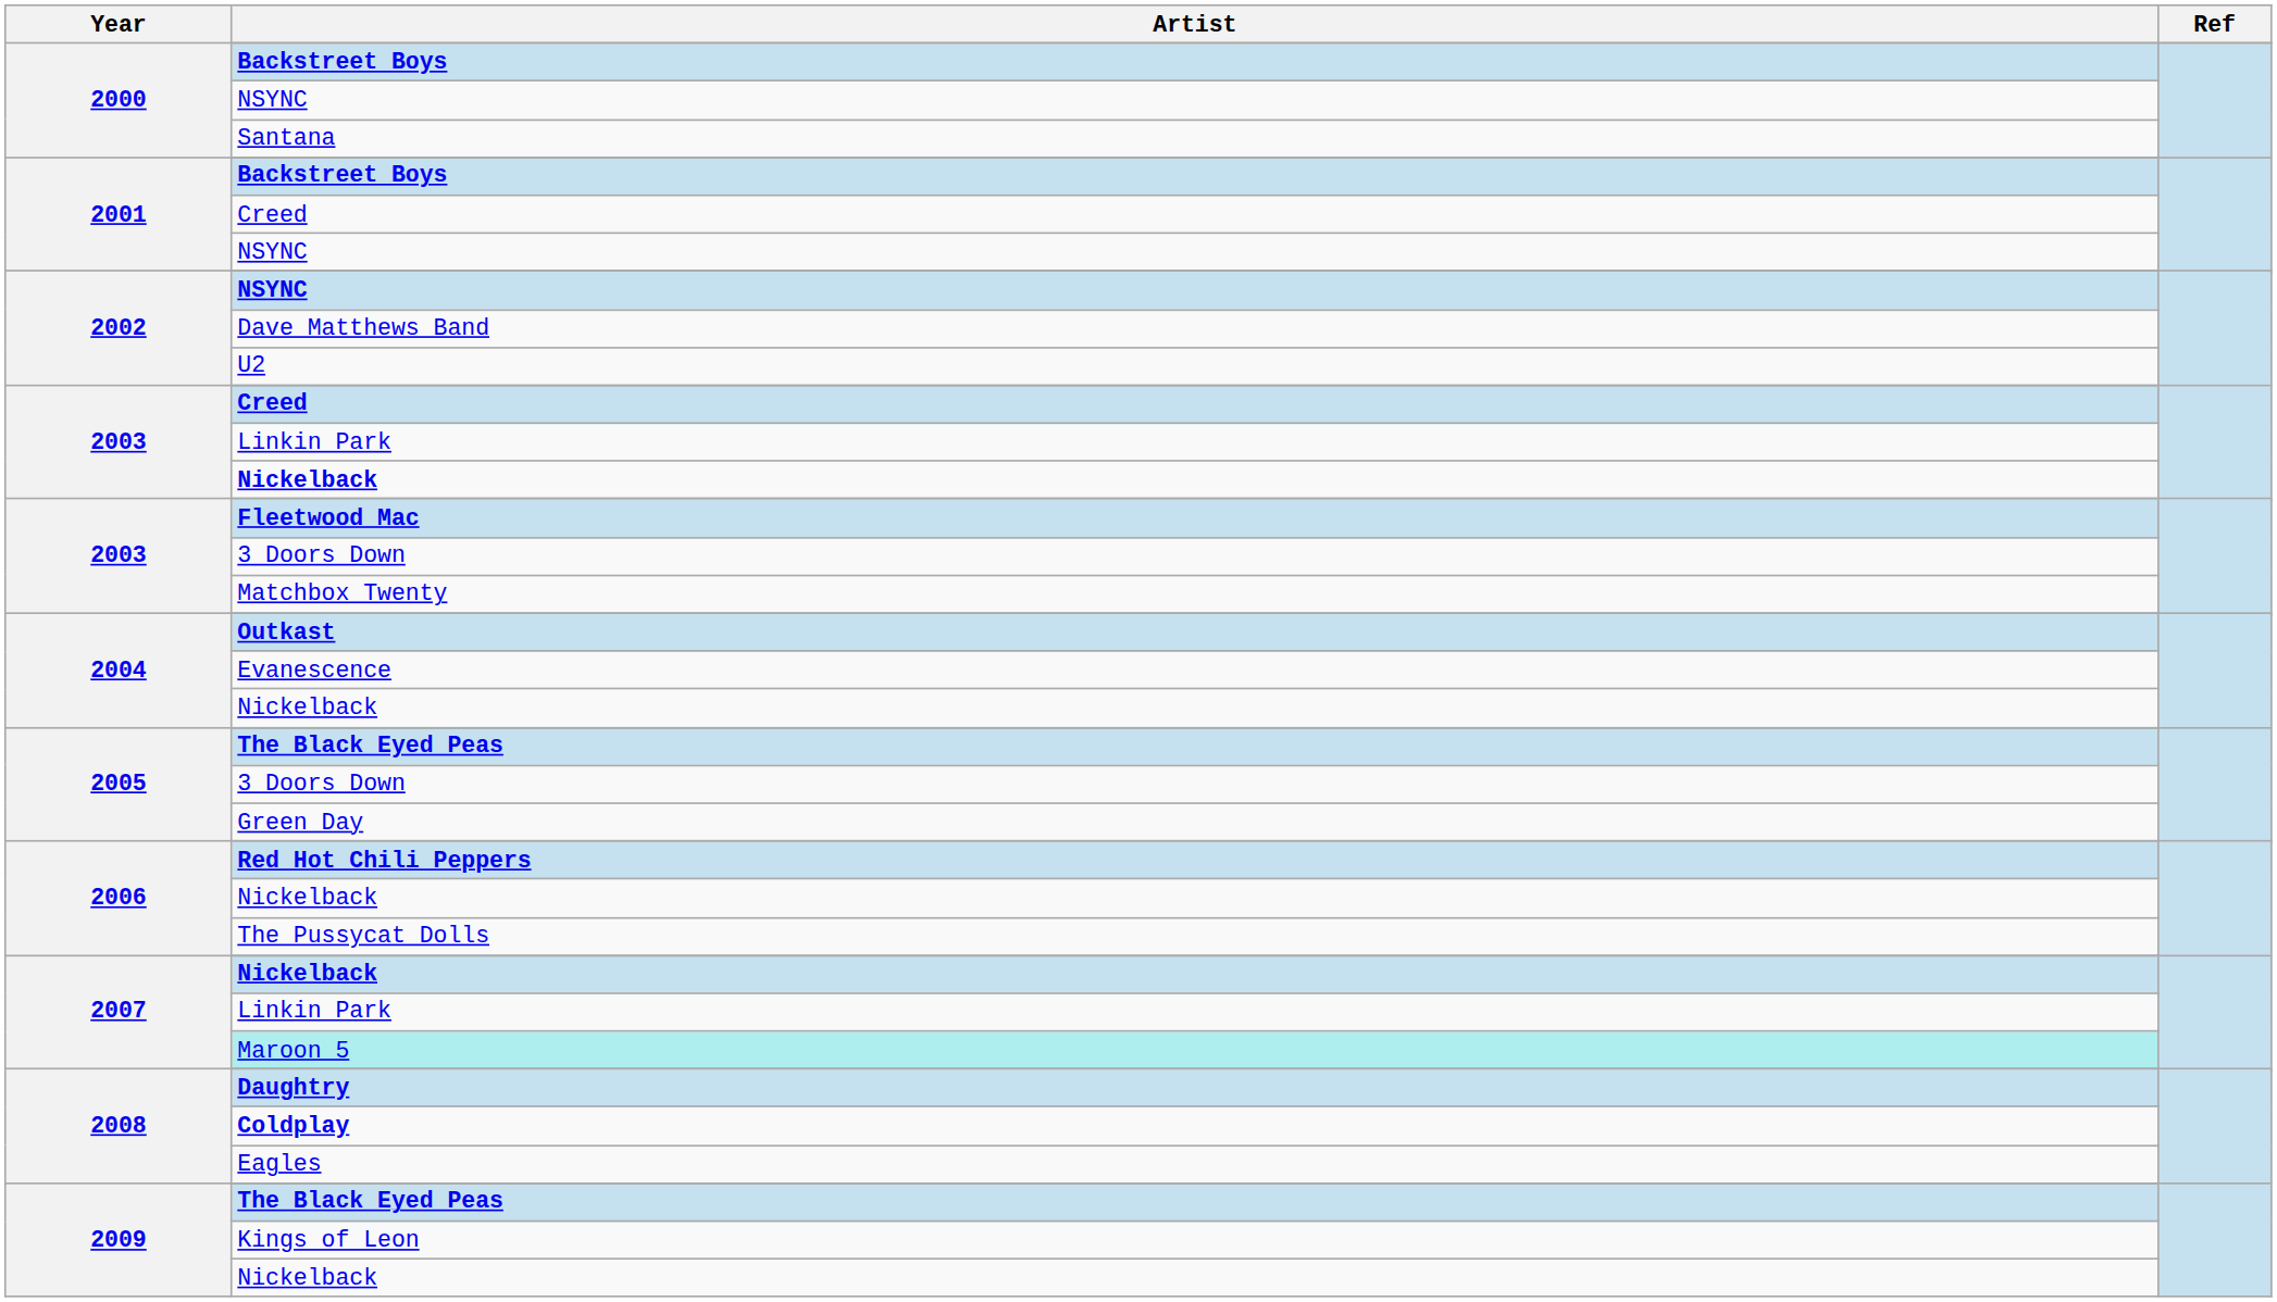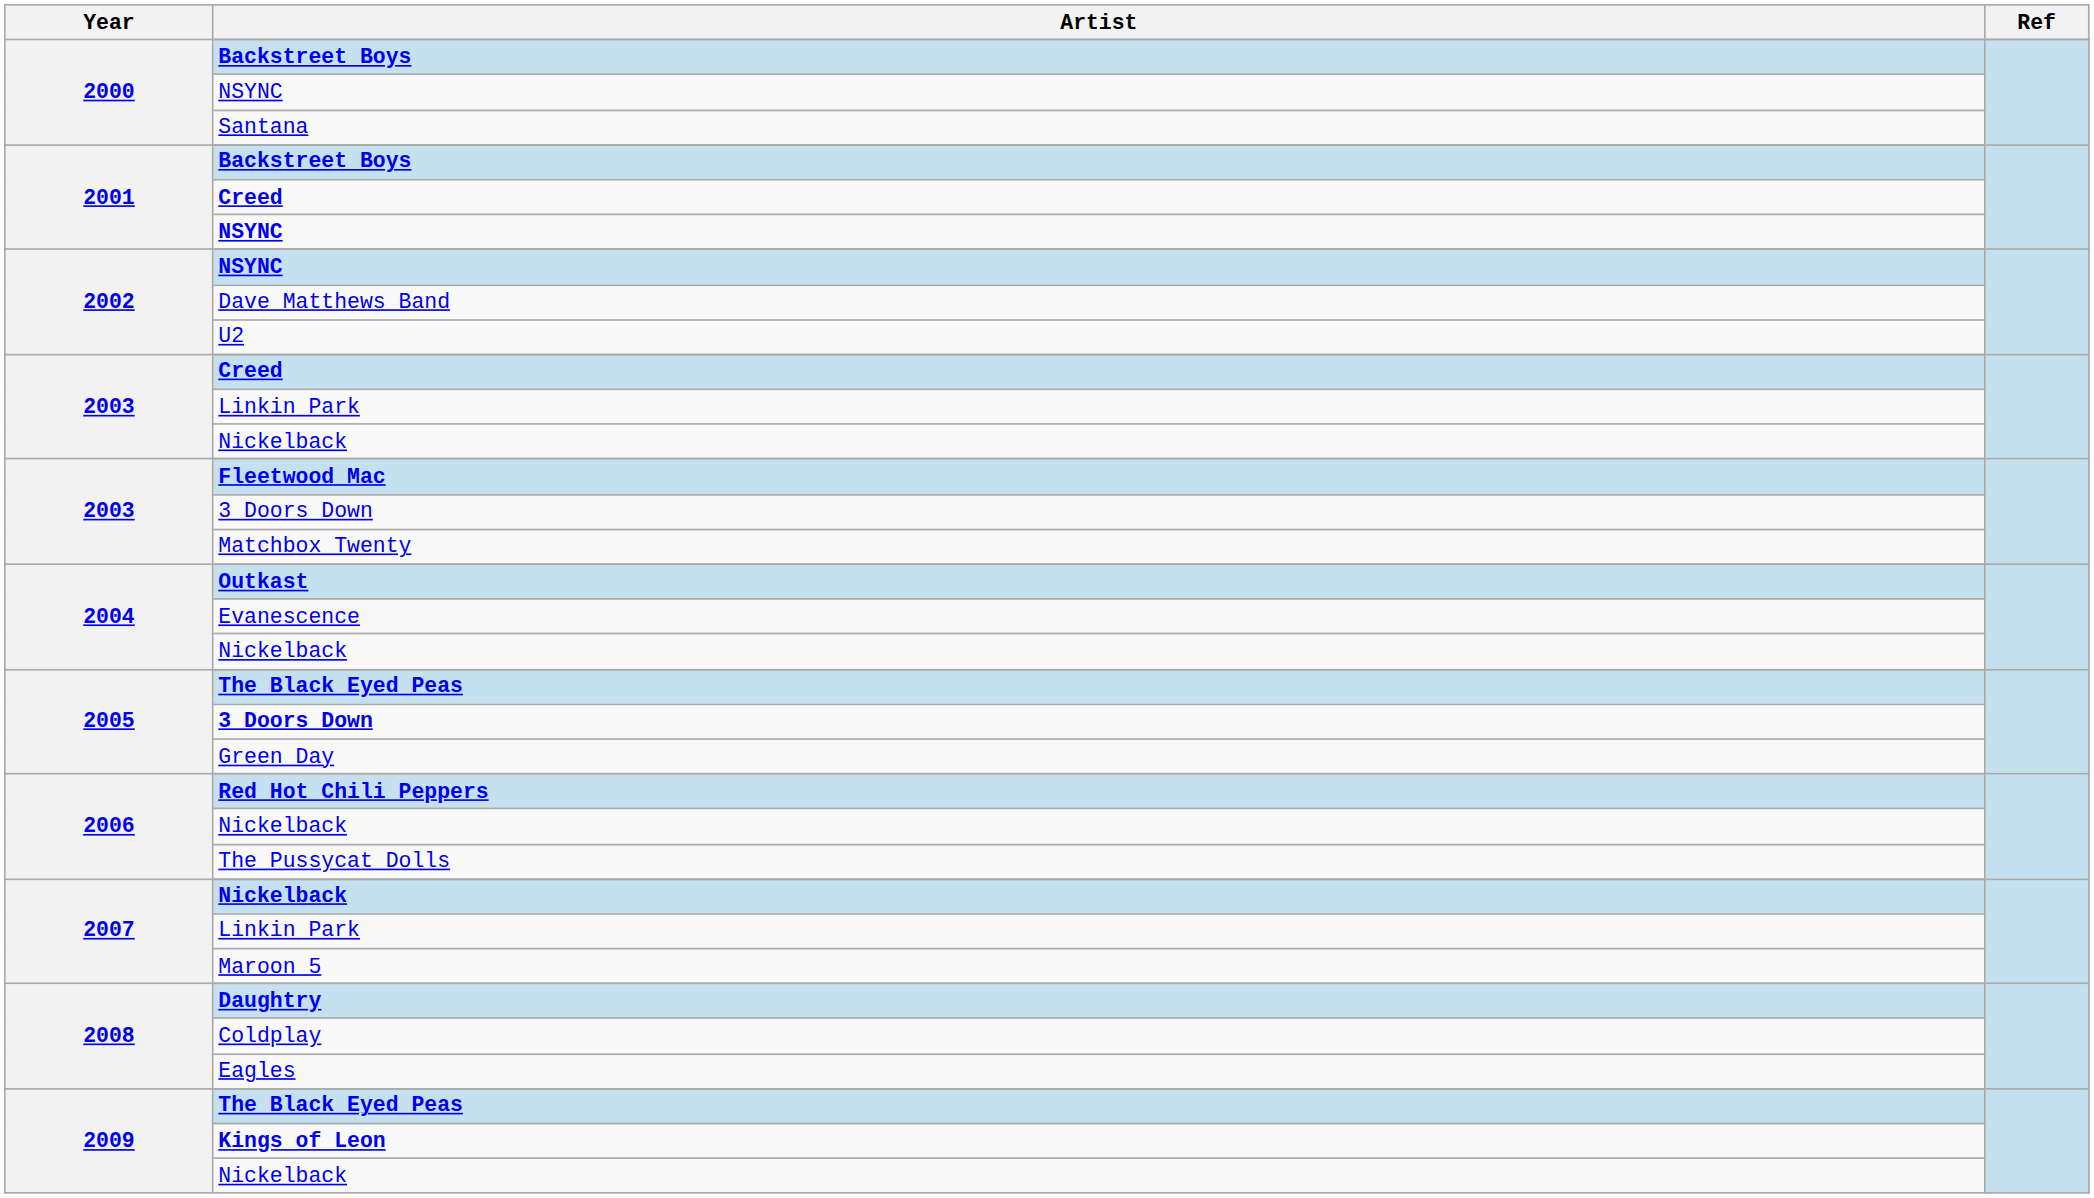2001 / Creed | Artist: normal -> bold
2001 / NSYNC | Artist: normal -> bold
2003 / Nickelback | Artist: bold -> normal
2005 / 3 Doors Down | Artist: normal -> bold
Maroon 5 | Artist: paleturquoise background -> no background
Coldplay | Artist: bold -> normal
Kings of Leon | Artist: normal -> bold
